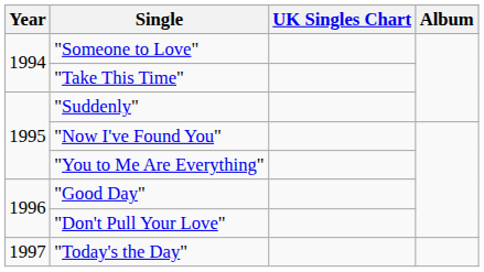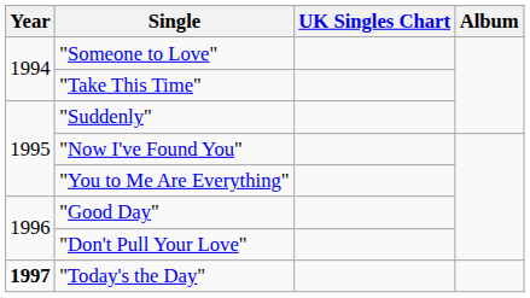"Today's the Day" | Year: normal -> bold
